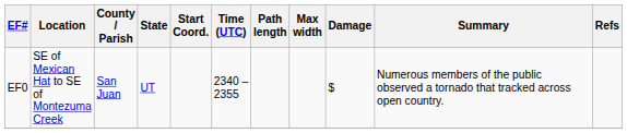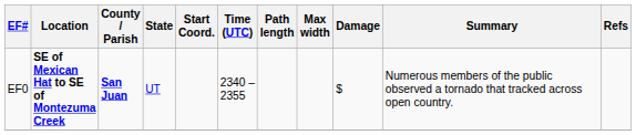EF0 | Location: normal -> bold
EF0 | County / Parish: normal -> bold
